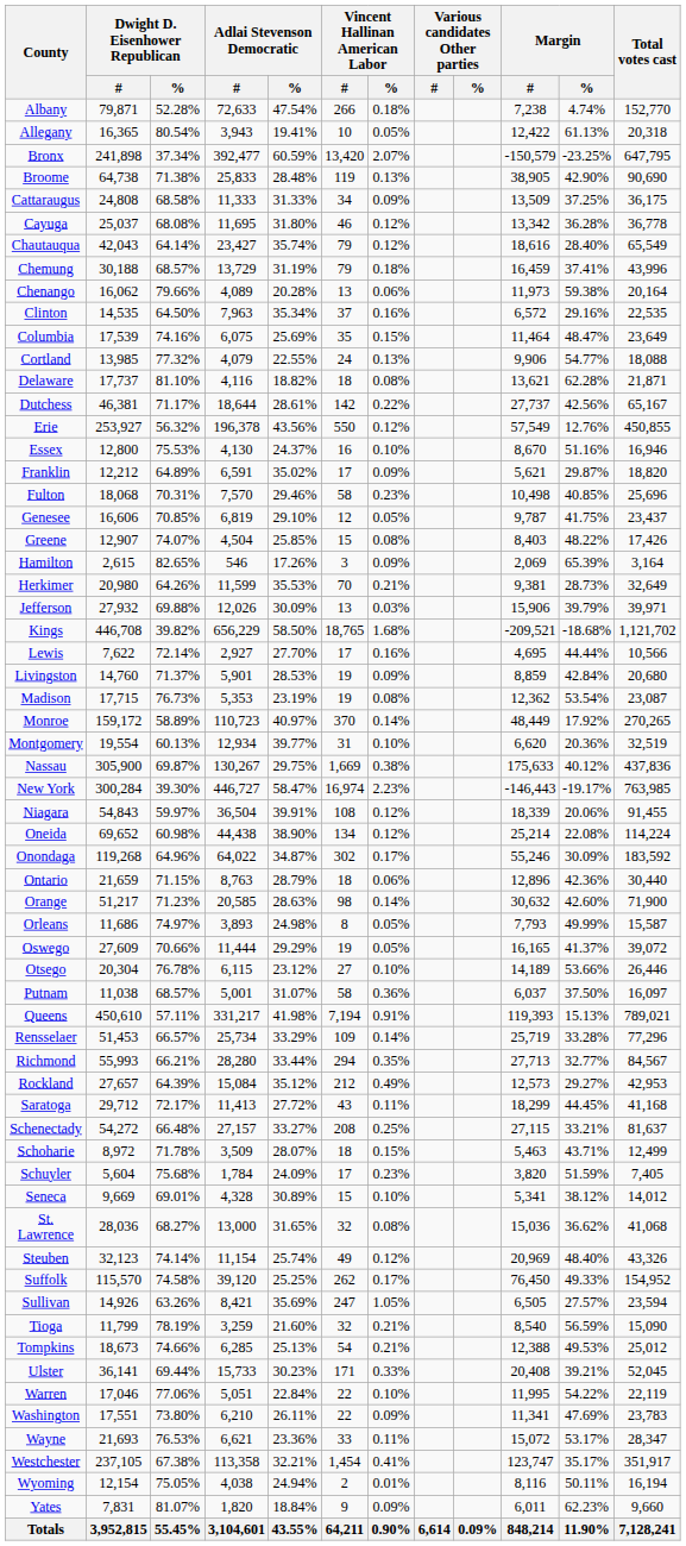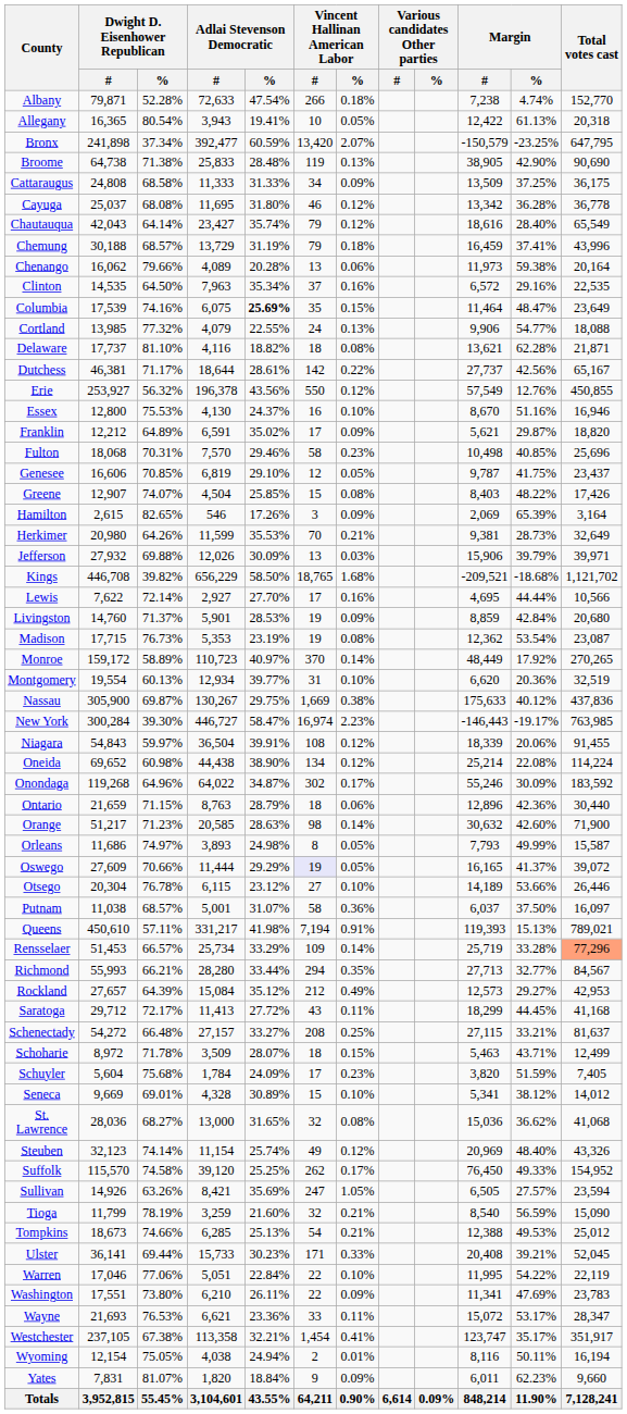Columbia | Adlai Stevenson Democratic / %: normal -> bold
Oswego | Vincent Hallinan American Labor / #: no background -> lavender background
Rensselaer | Total votes cast: no background -> lightsalmon background
